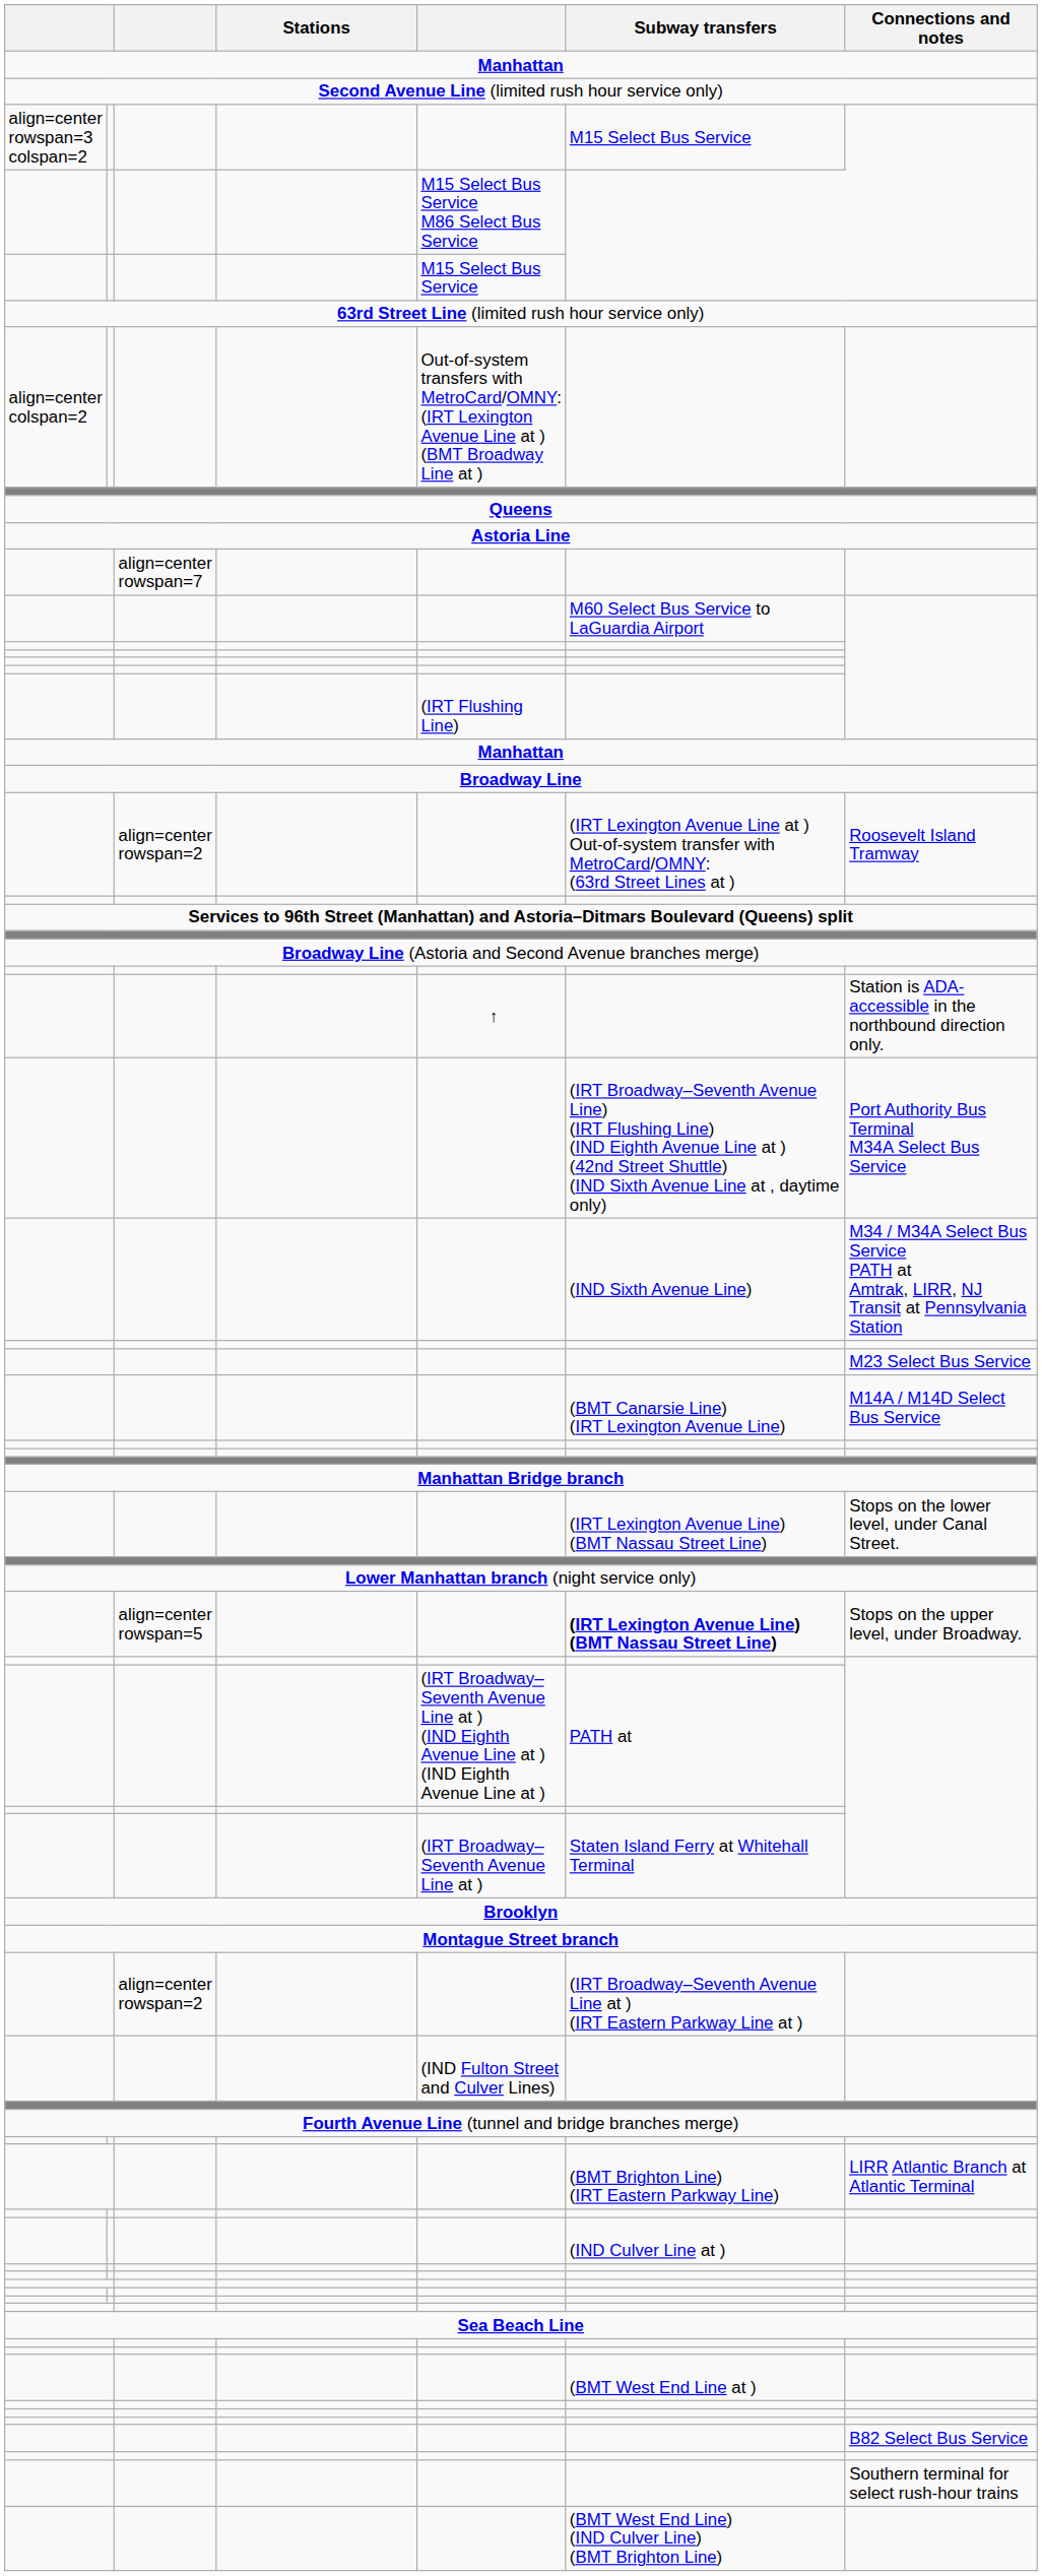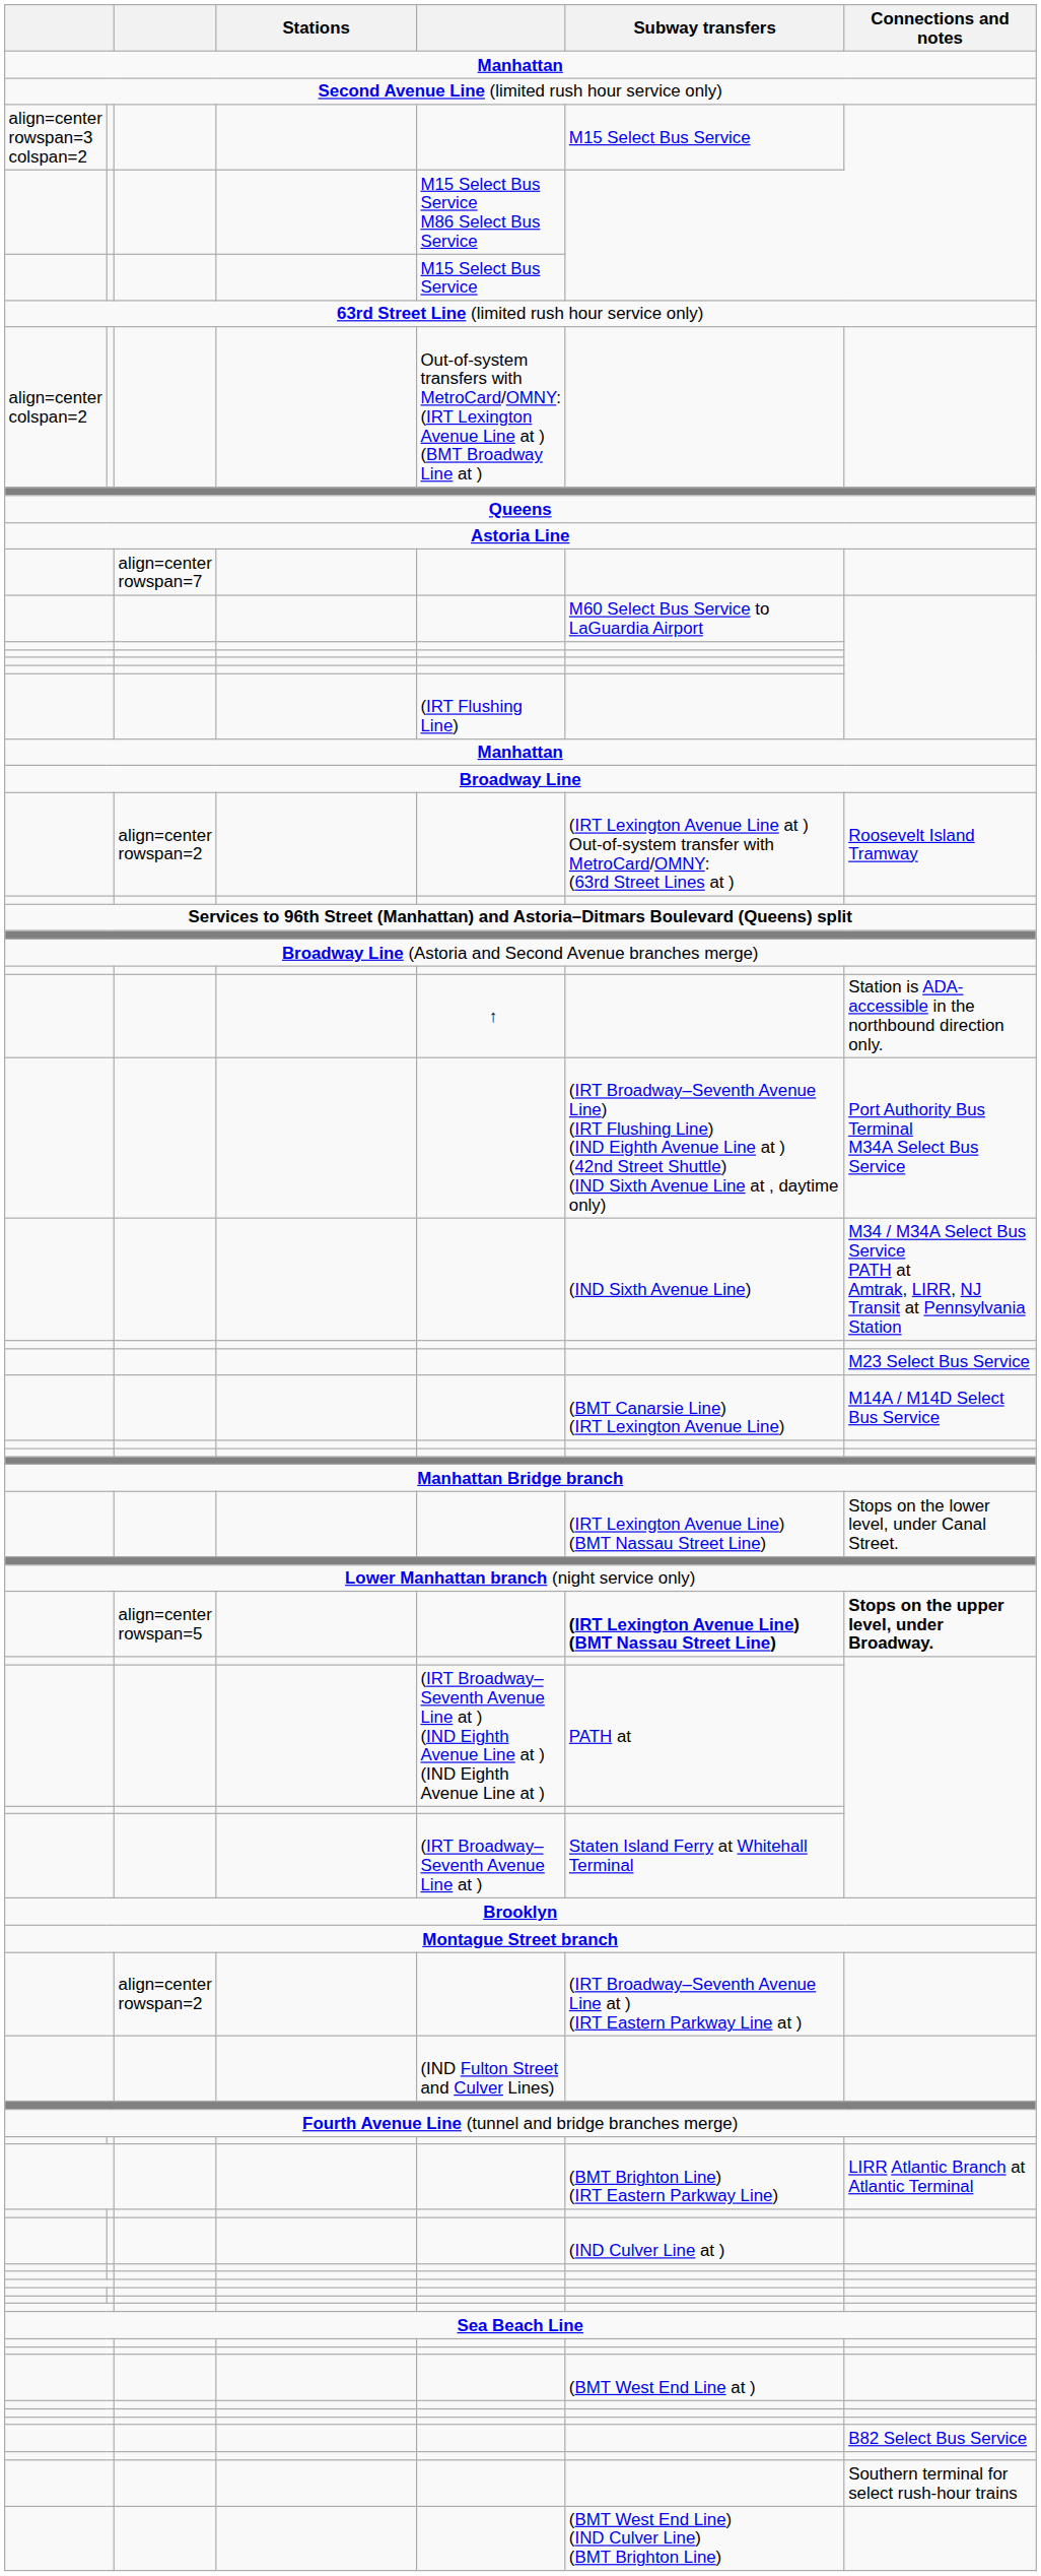align=center rowspan=5 | Connections and notes: normal -> bold
